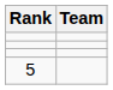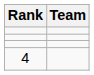row 5 | Rank: 5 -> 4
